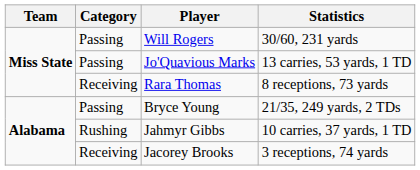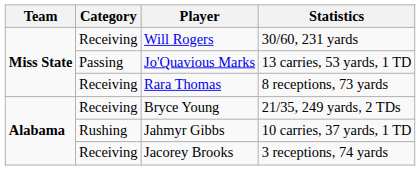Will Rogers | Category: Passing -> Receiving
Bryce Young | Category: Passing -> Receiving
